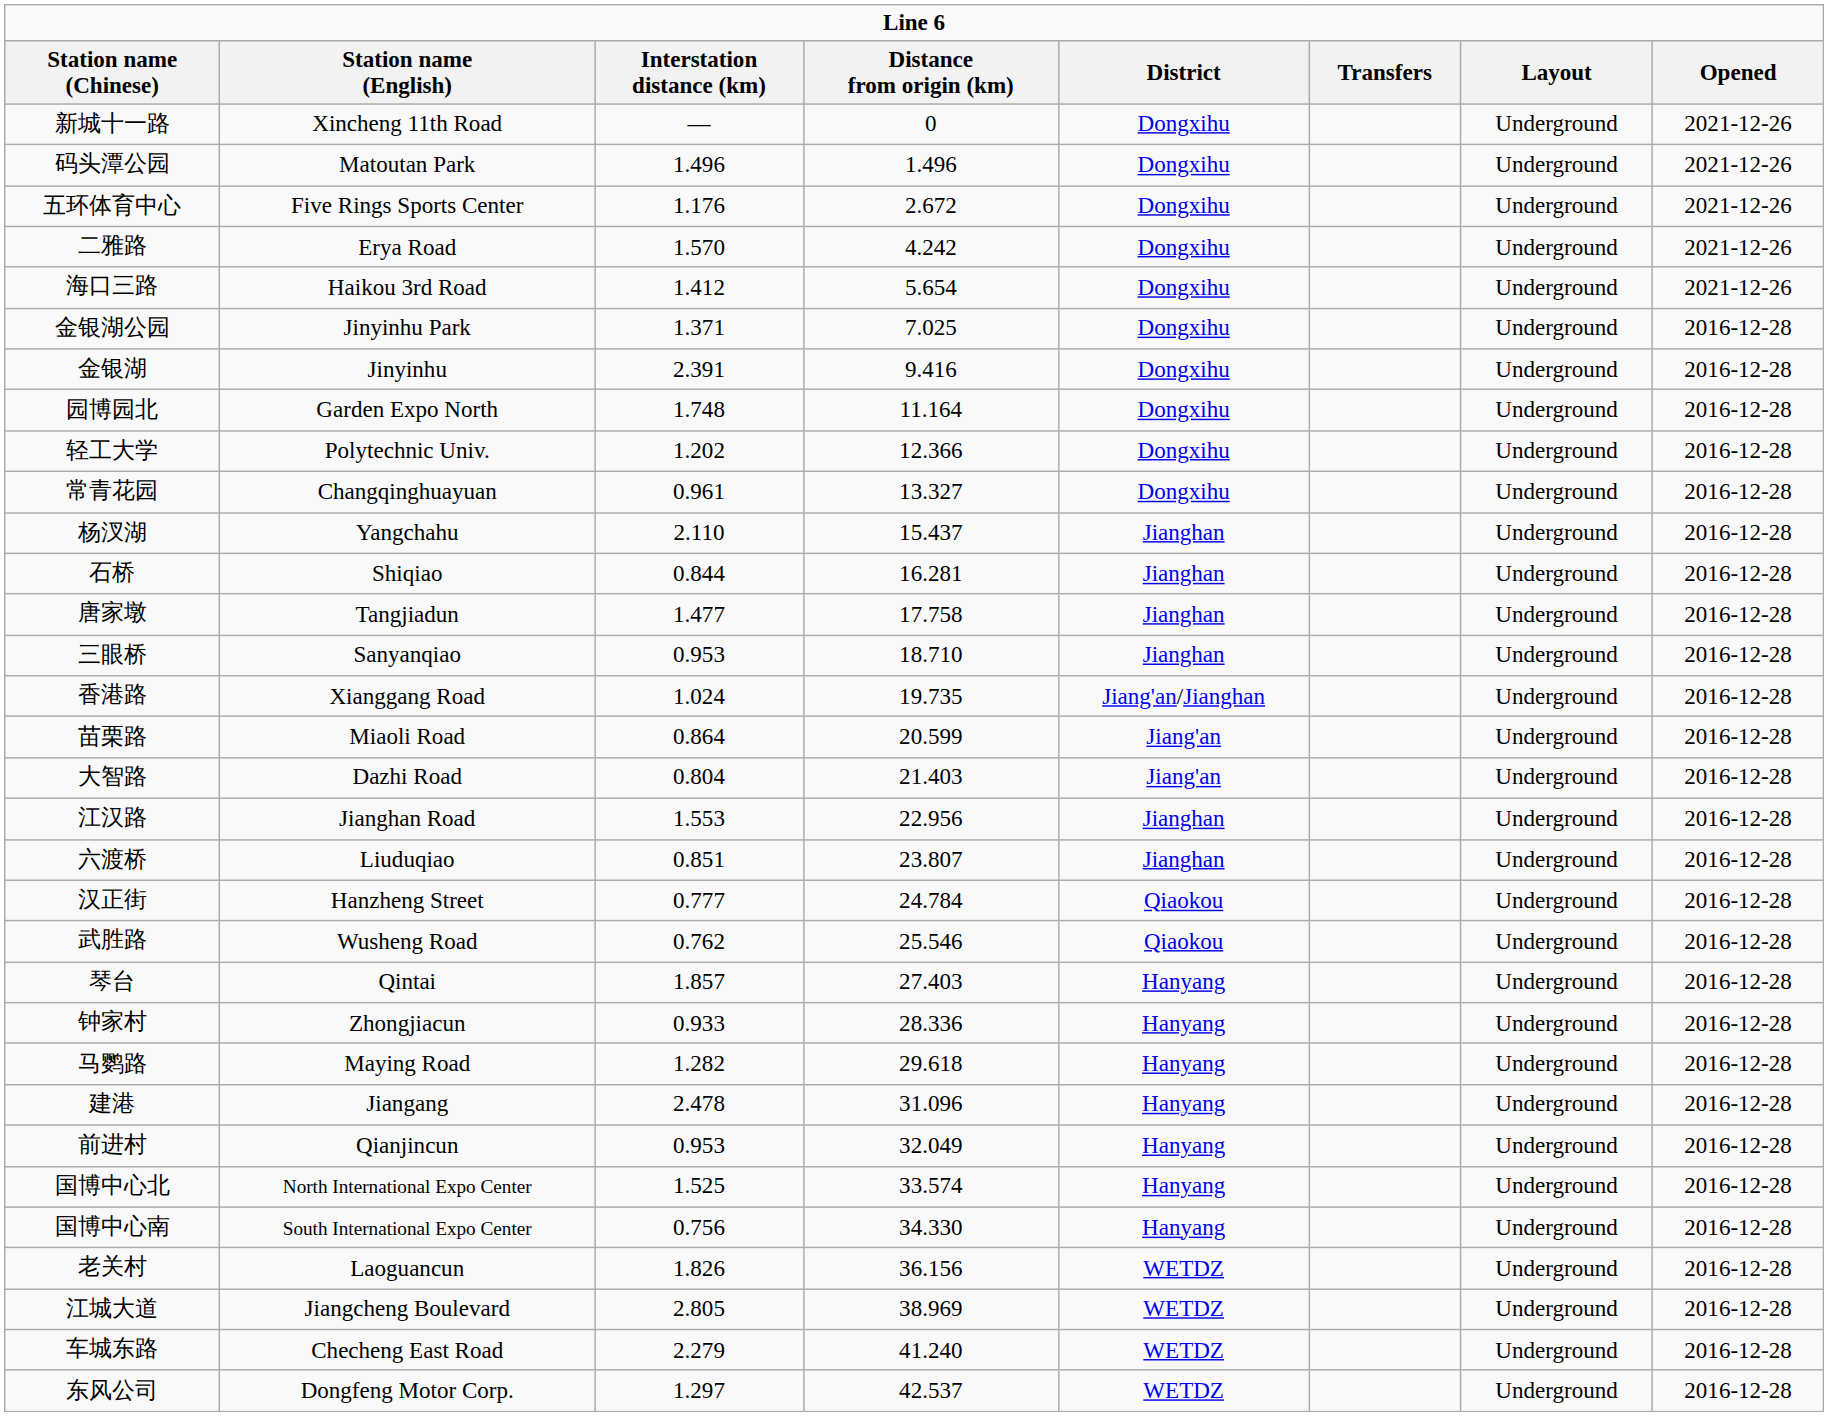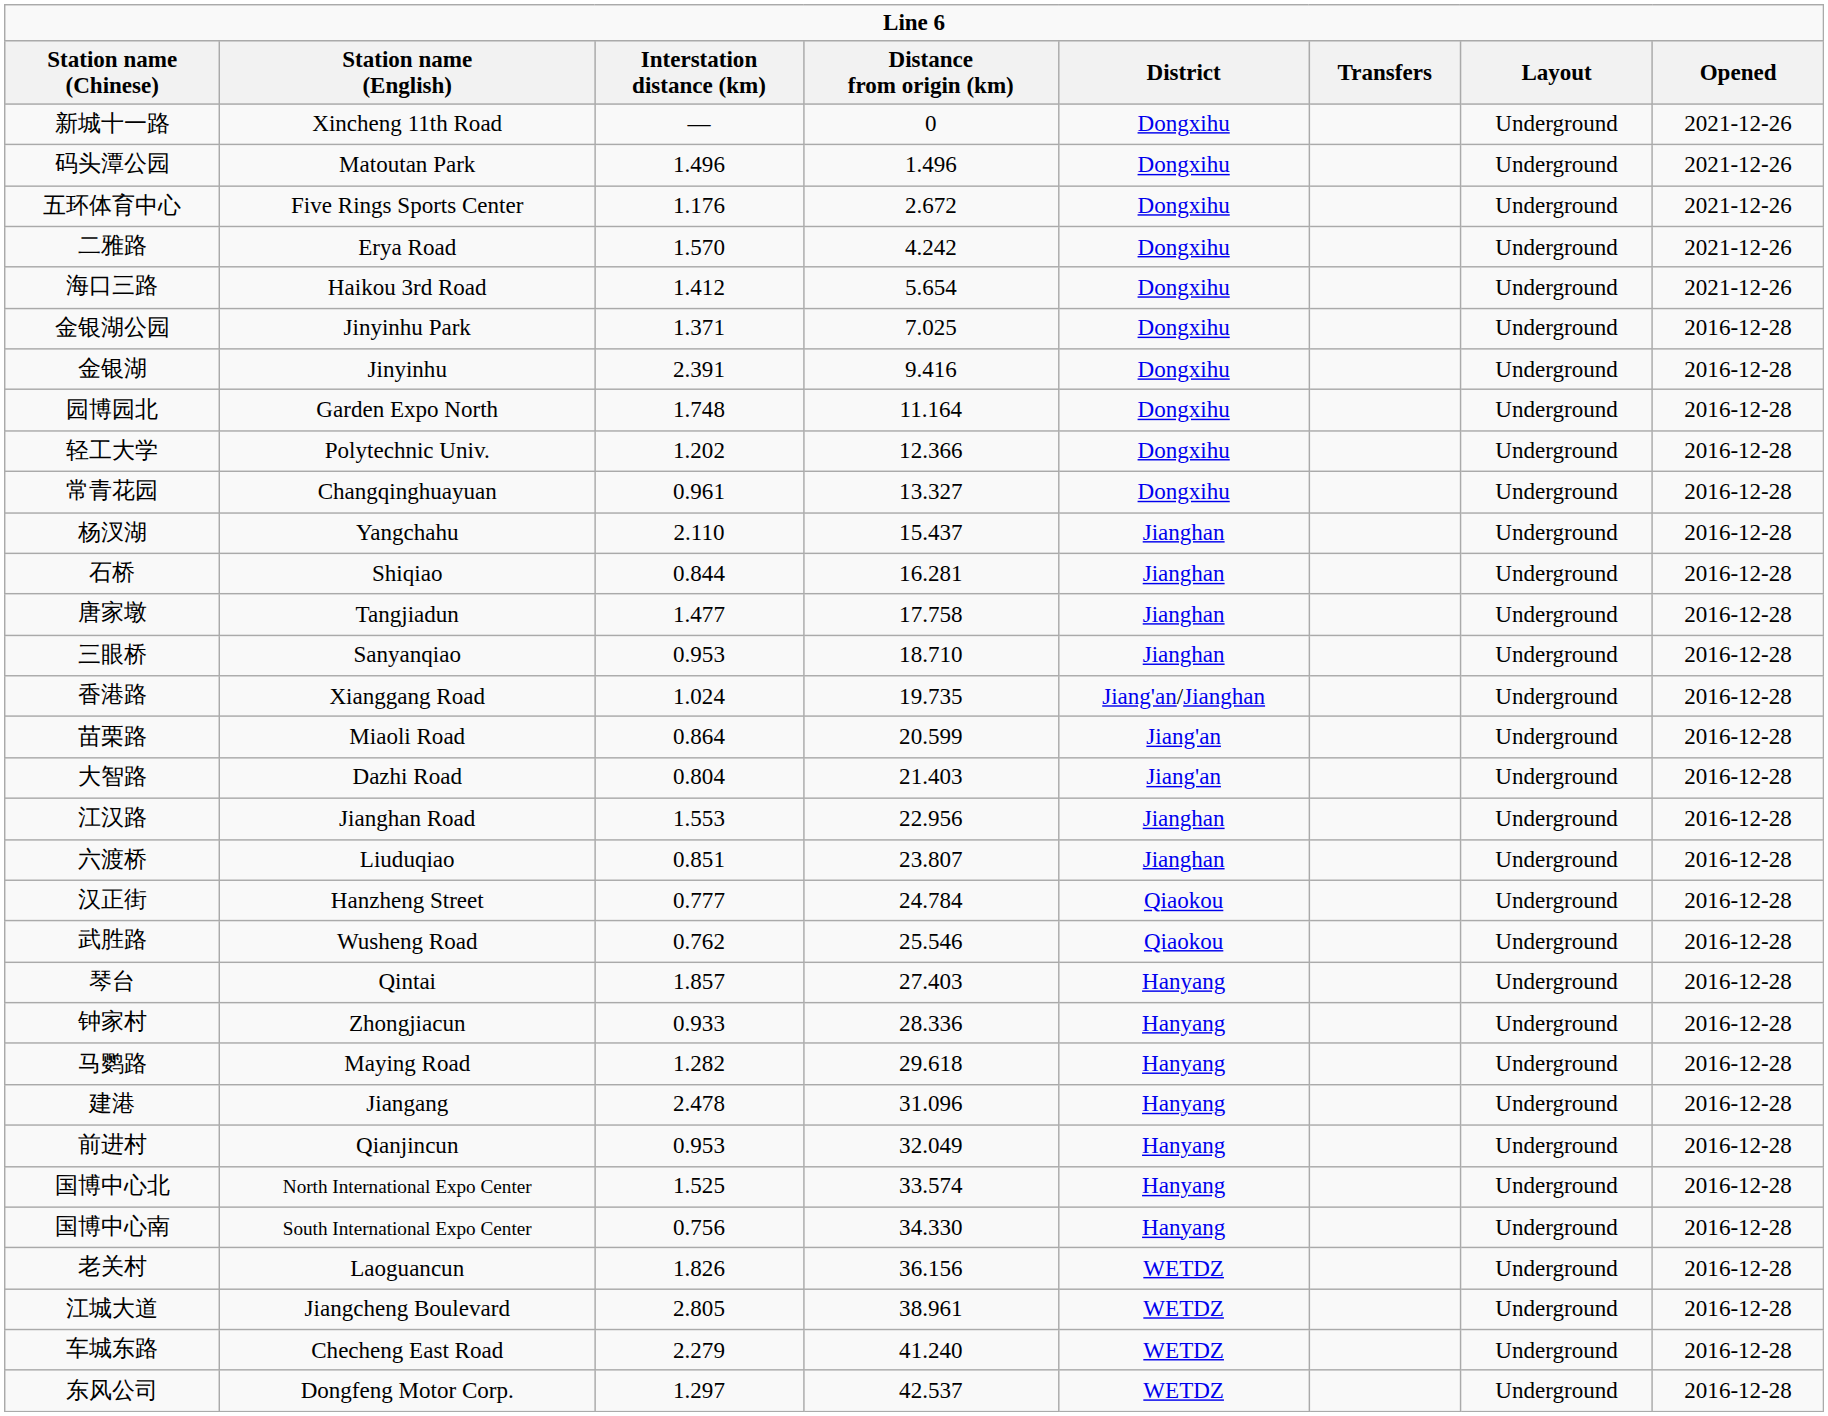江城大道 | column 4: 38.969 -> 38.961
